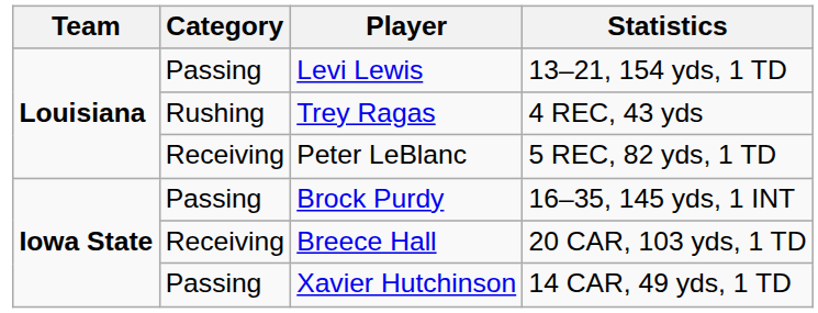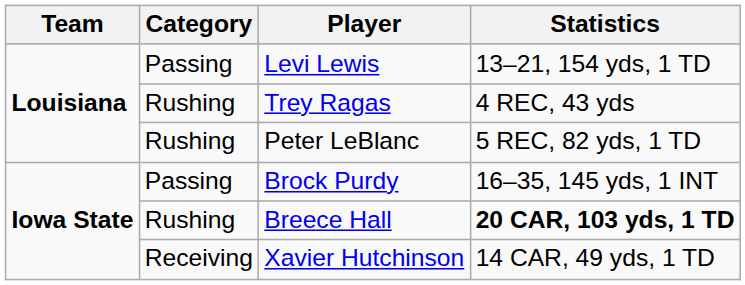Peter LeBlanc | Category: Receiving -> Rushing
Breece Hall | Category: Receiving -> Rushing
Breece Hall | Statistics: normal -> bold
Xavier Hutchinson | Category: Passing -> Receiving
